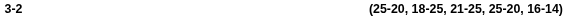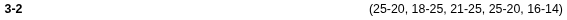row 1 | column 2: bold -> normal
